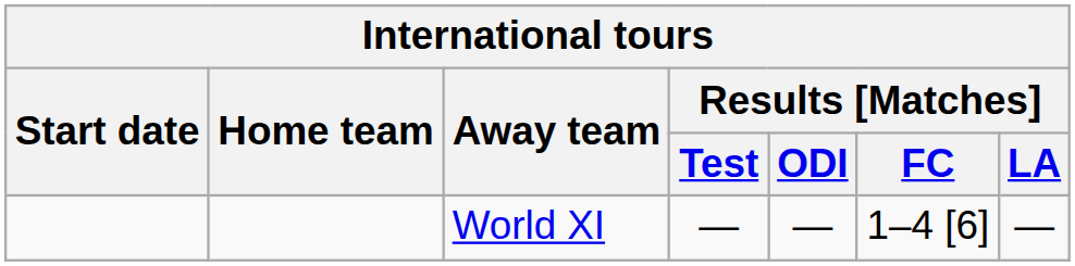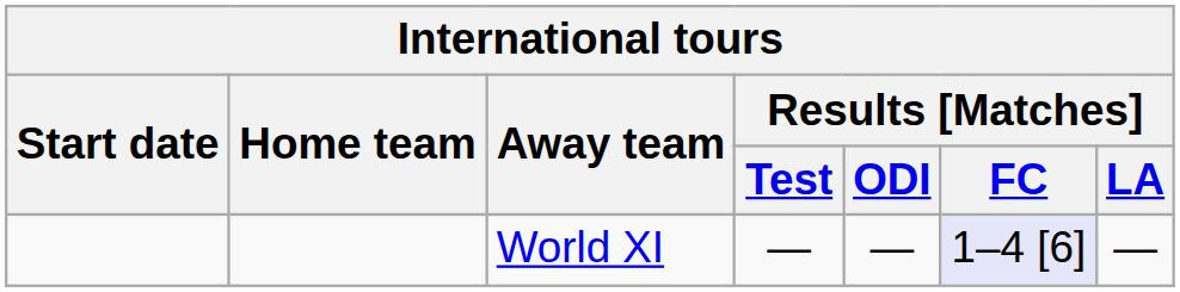World XI | Results [Matches] / FC: no background -> lavender background
